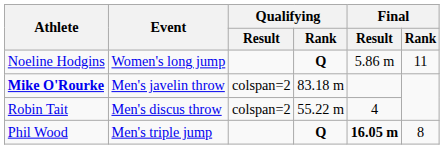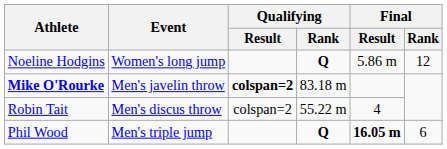Noeline Hodgins | Final / Rank: 11 -> 12
Mike O'Rourke | Qualifying / Result: normal -> bold
Phil Wood | Final / Rank: 8 -> 6
